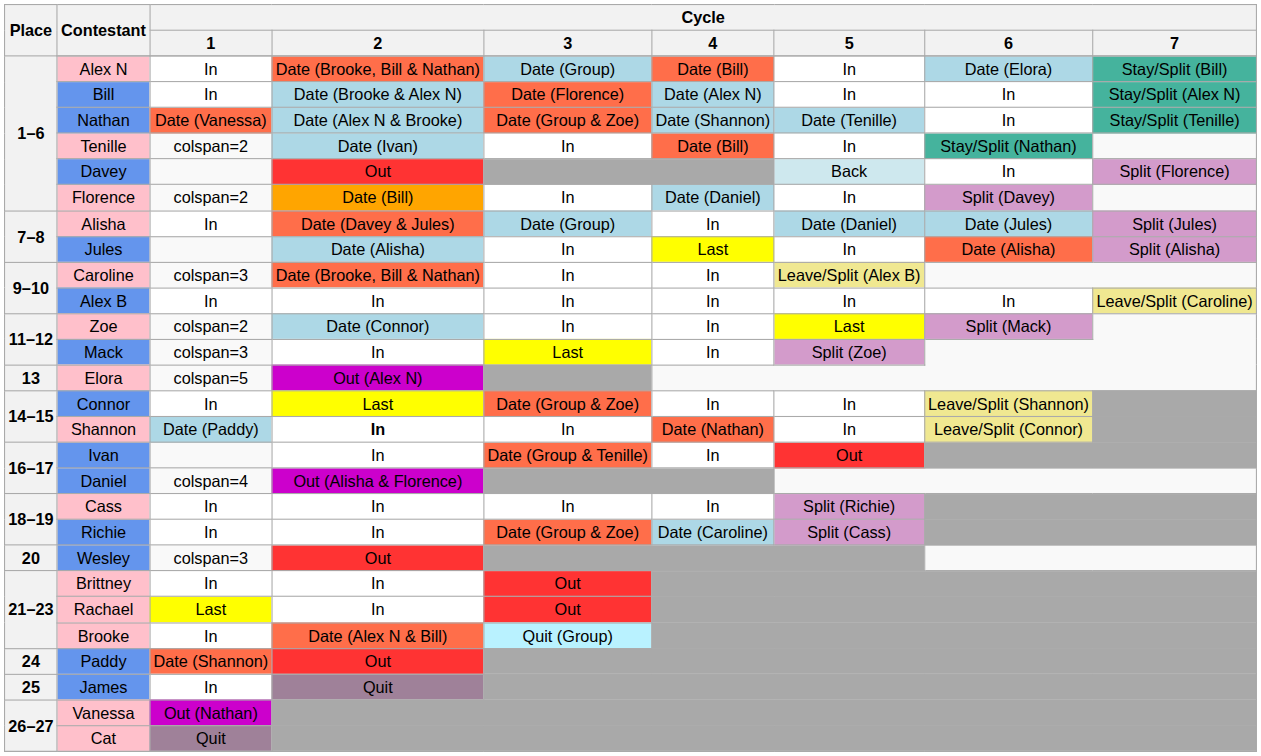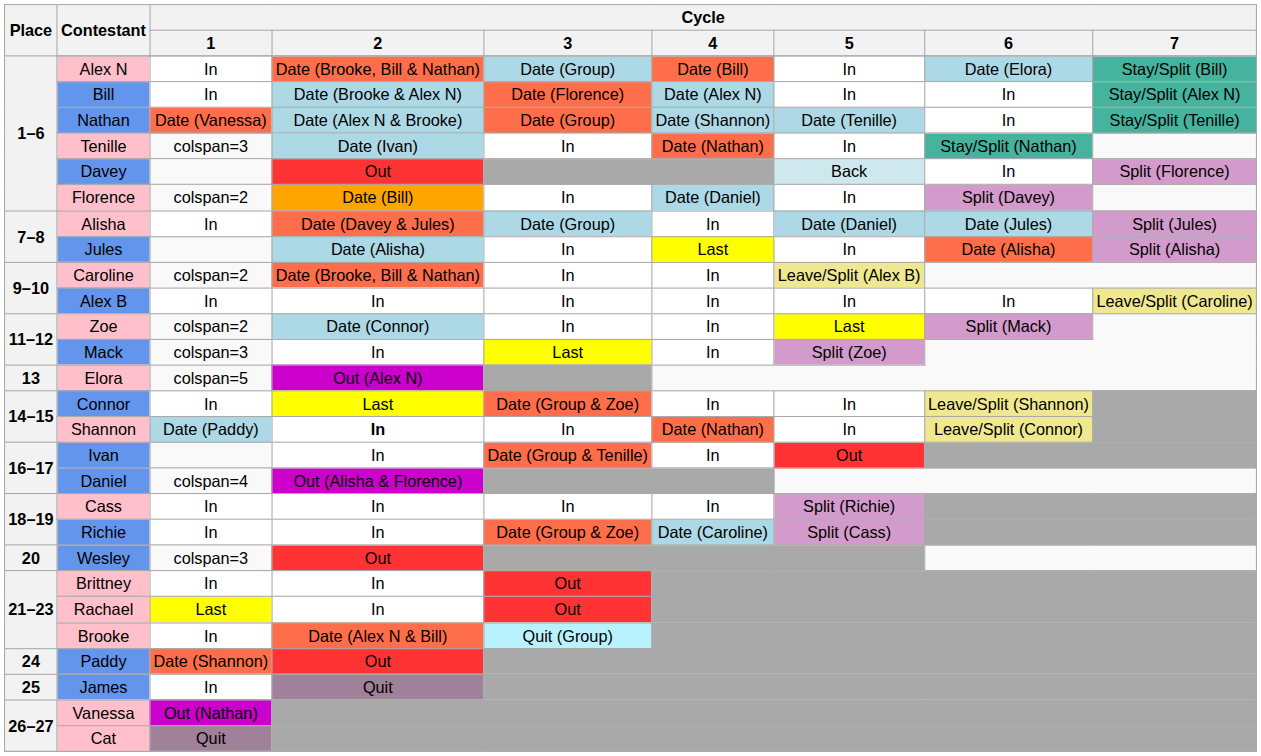Nathan | Cycle / 3: Date (Group & Zoe) -> Date (Group)
Tenille | Cycle / 1: colspan=2 -> colspan=3
Tenille | Cycle / 4: Date (Bill) -> Date (Nathan)
Caroline | Cycle / 1: colspan=3 -> colspan=2
